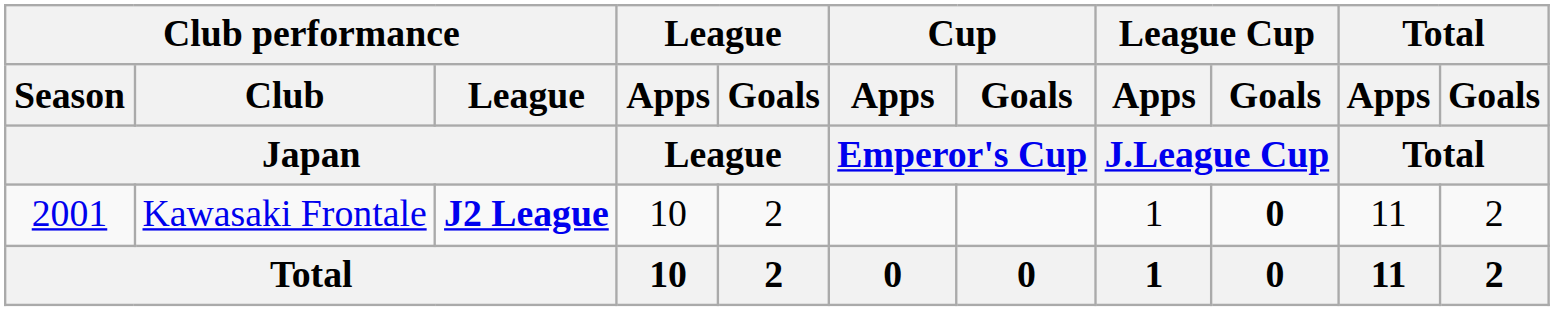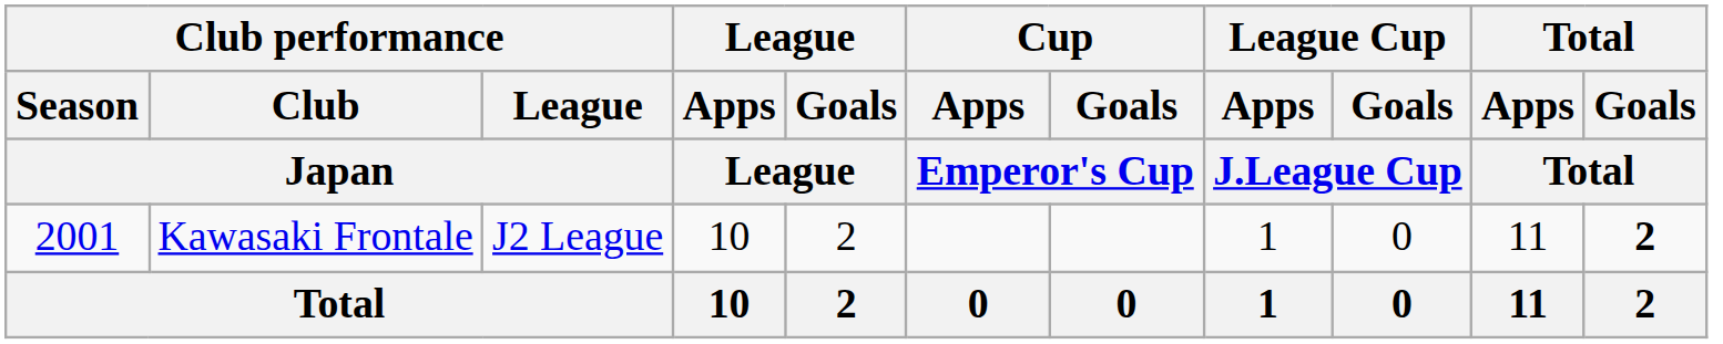Kawasaki Frontale | Club performance / League / Japan: bold -> normal
Kawasaki Frontale | League Cup / Goals / J.League Cup: bold -> normal
Kawasaki Frontale | Total / Goals / Total: normal -> bold
